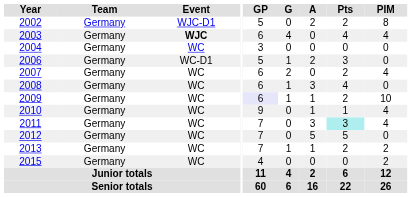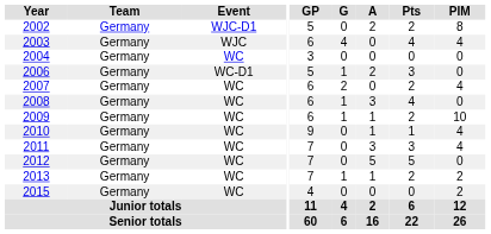2003 | Event: bold -> normal
2009 | GP: lavender background -> no background
2011 | Pts: paleturquoise background -> no background
